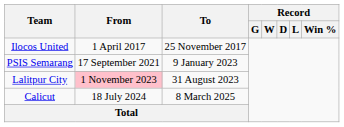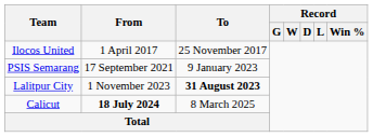Lalitpur City | From: pink background -> no background
Lalitpur City | To: normal -> bold
Calicut | From: normal -> bold
